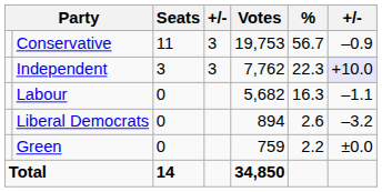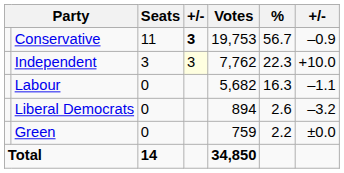Conservative | column 4: normal -> bold
Independent | column 4: no background -> lightyellow background
Independent | column 7: lavender background -> no background
